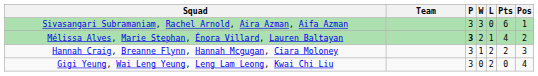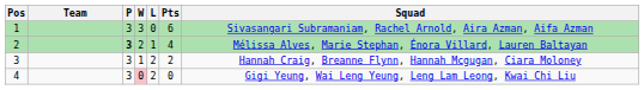columns swapped: Pos <-> Squad
row 5 | W: no background -> pink background
